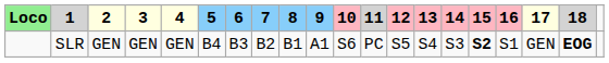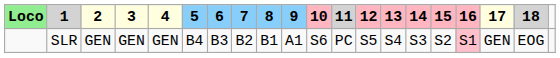SLR | 15: bold -> normal
SLR | 16: no background -> pink background
SLR | 18: bold -> normal
